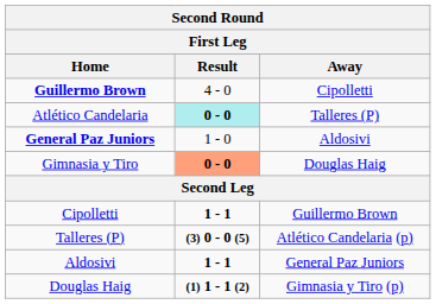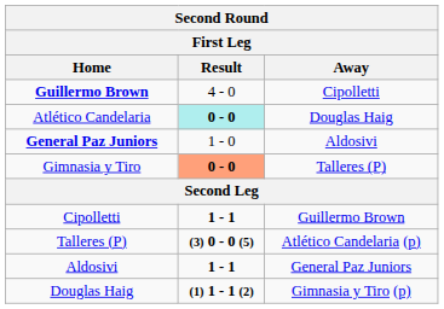Atlético Candelaria | Away: Talleres (P) -> Douglas Haig
Gimnasia y Tiro | Away: Douglas Haig -> Talleres (P)
